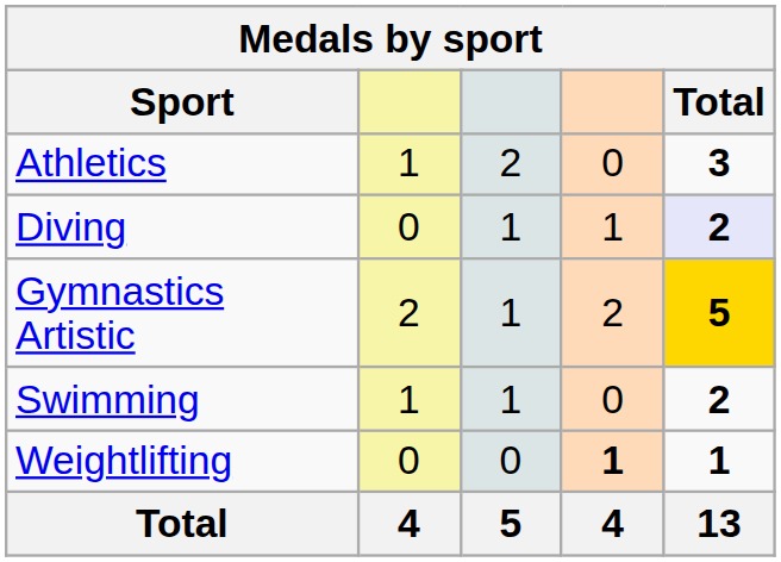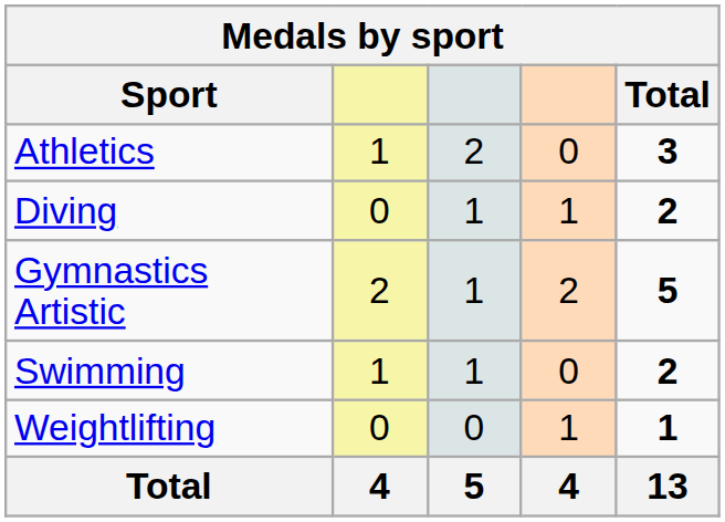Diving | Total: lavender background -> no background
Gymnastics Artistic | Total: gold background -> no background
Weightlifting | column 4: bold -> normal
